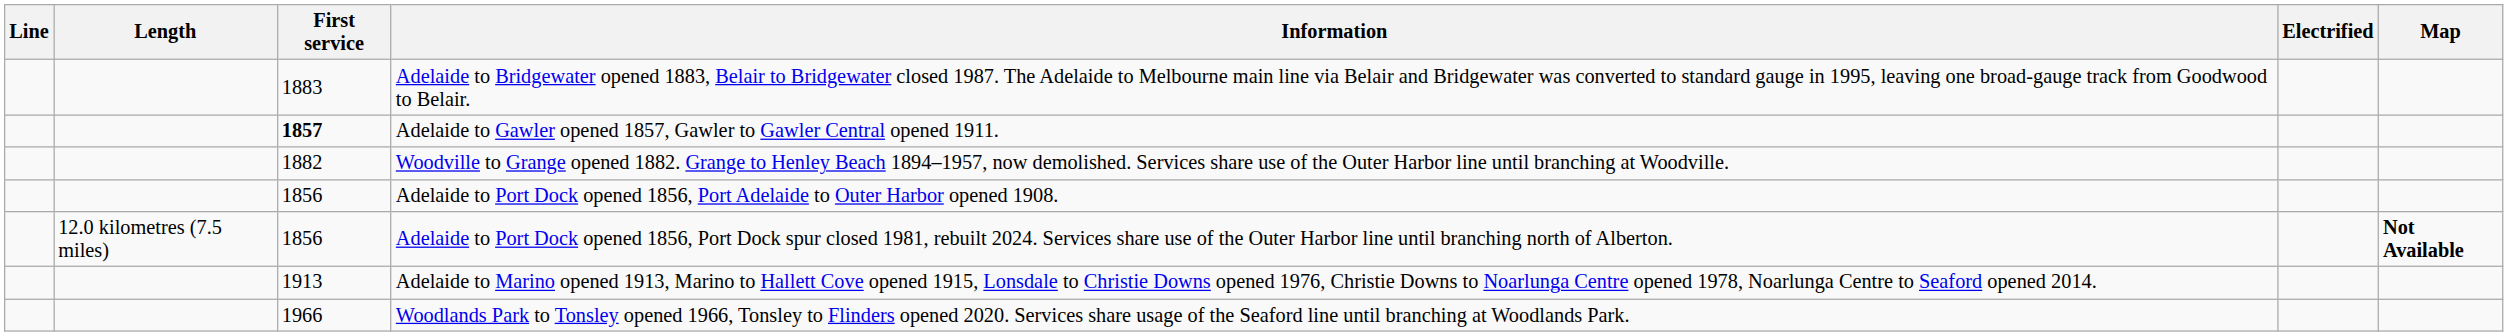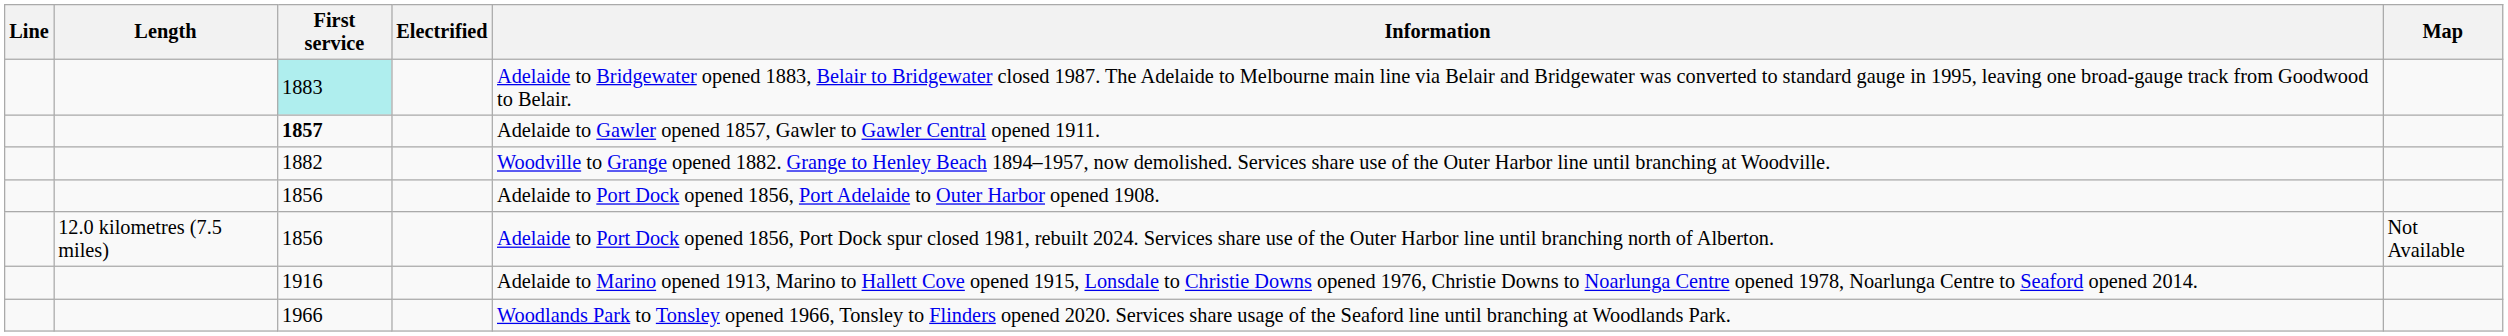columns swapped: Information <-> Electrified
row 2 | First service: no background -> paleturquoise background
row 6 | Map: bold -> normal
row 7 | First service: 1913 -> 1916
